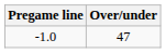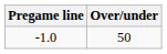-1.0 | Over/under: 47 -> 50
